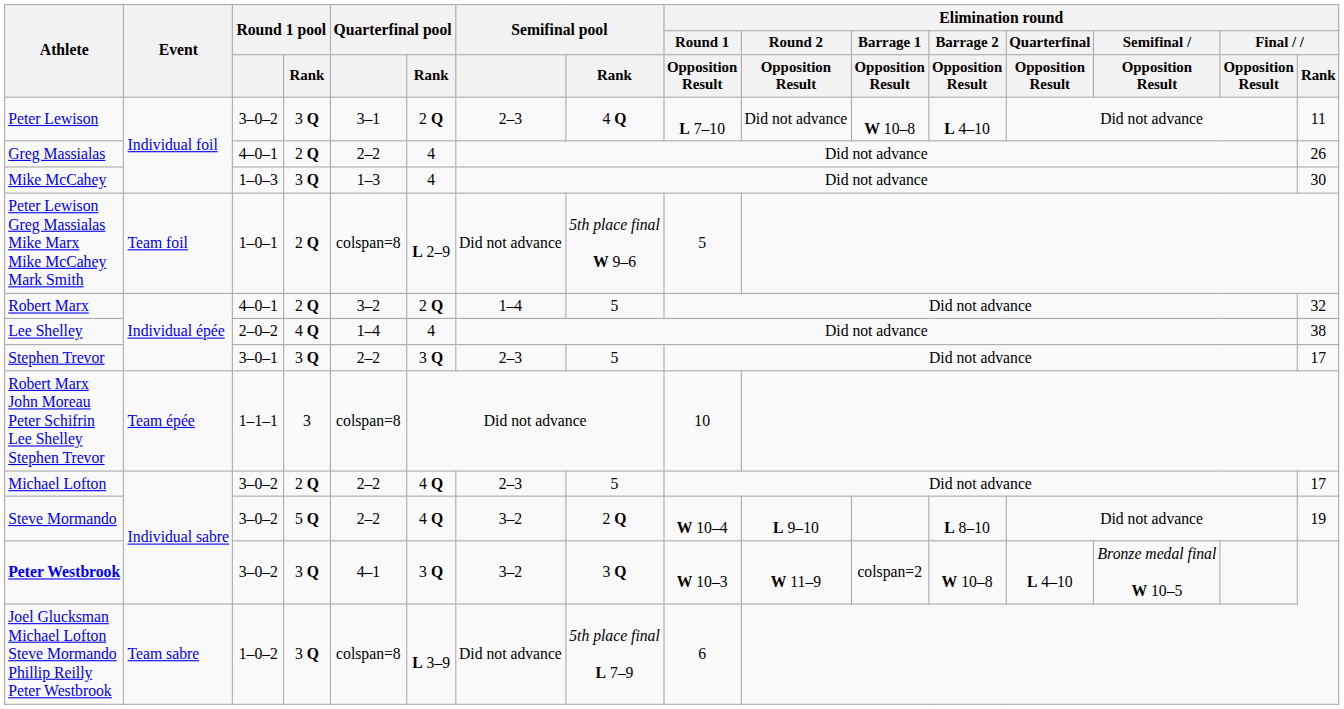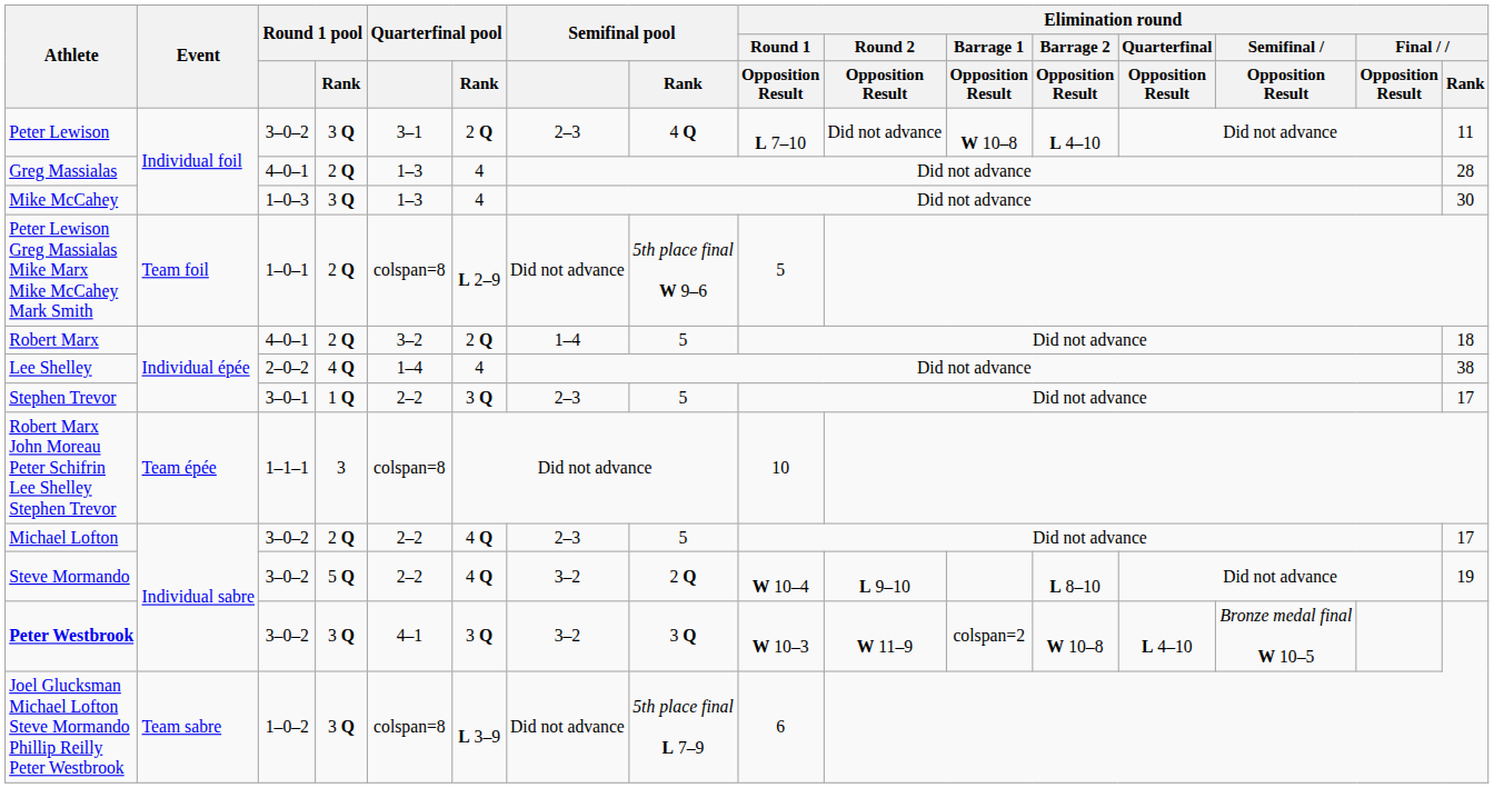Greg Massialas | Quarterfinal pool: 2–2 -> 1–3
Greg Massialas | Elimination round / Final / Rank: 26 -> 28
Robert Marx | Elimination round / Final / Rank: 32 -> 18
Stephen Trevor | Round 1 pool / Rank: 3 Q -> 1 Q
